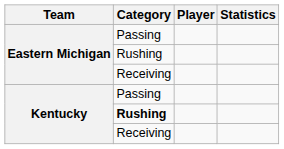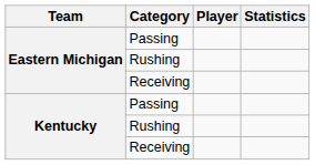Kentucky / Rushing | Category: bold -> normal
